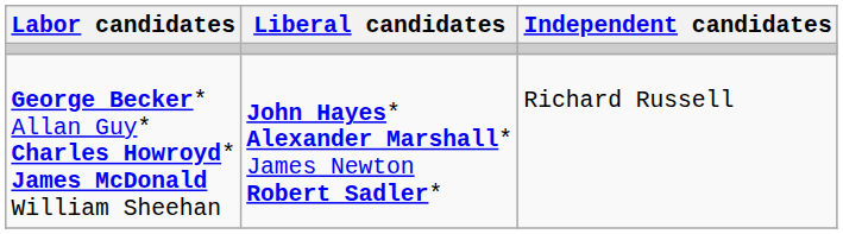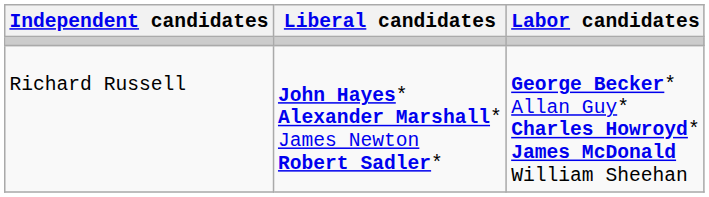columns swapped: Labor candidates <-> Independent candidates
